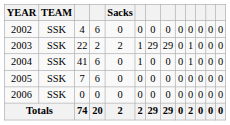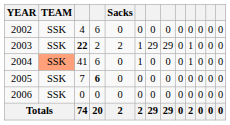2003 | column 3: normal -> bold
2004 | TEAM: no background -> lightsalmon background
2005 | column 4: normal -> bold
